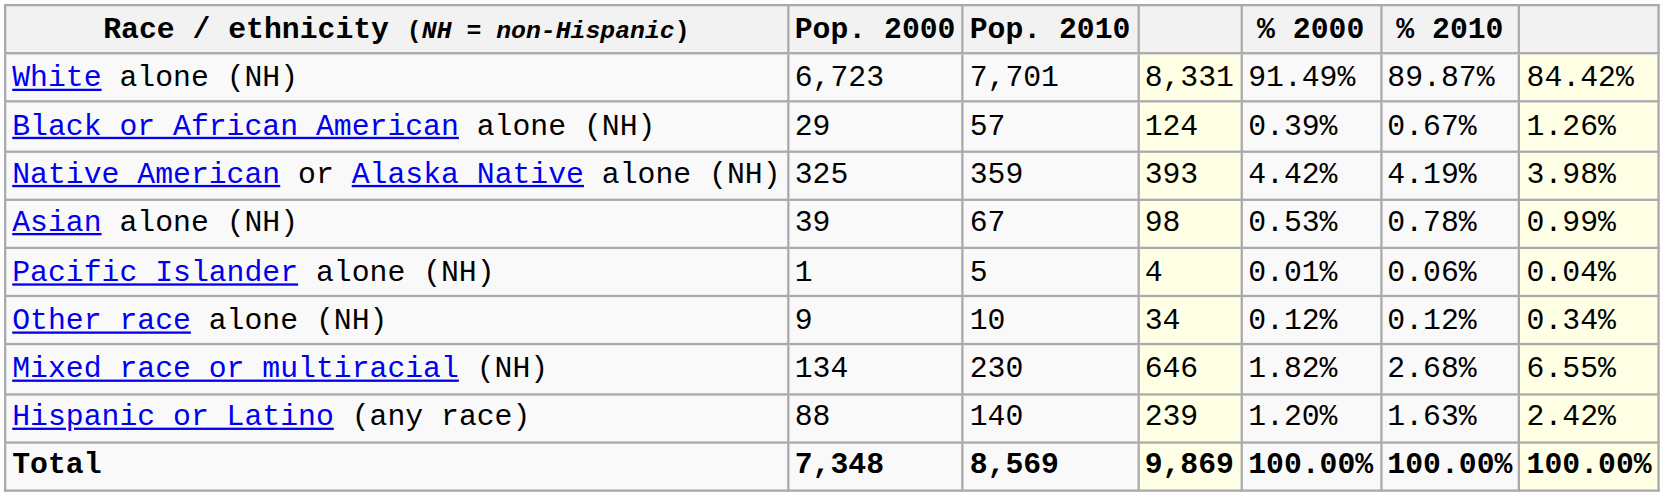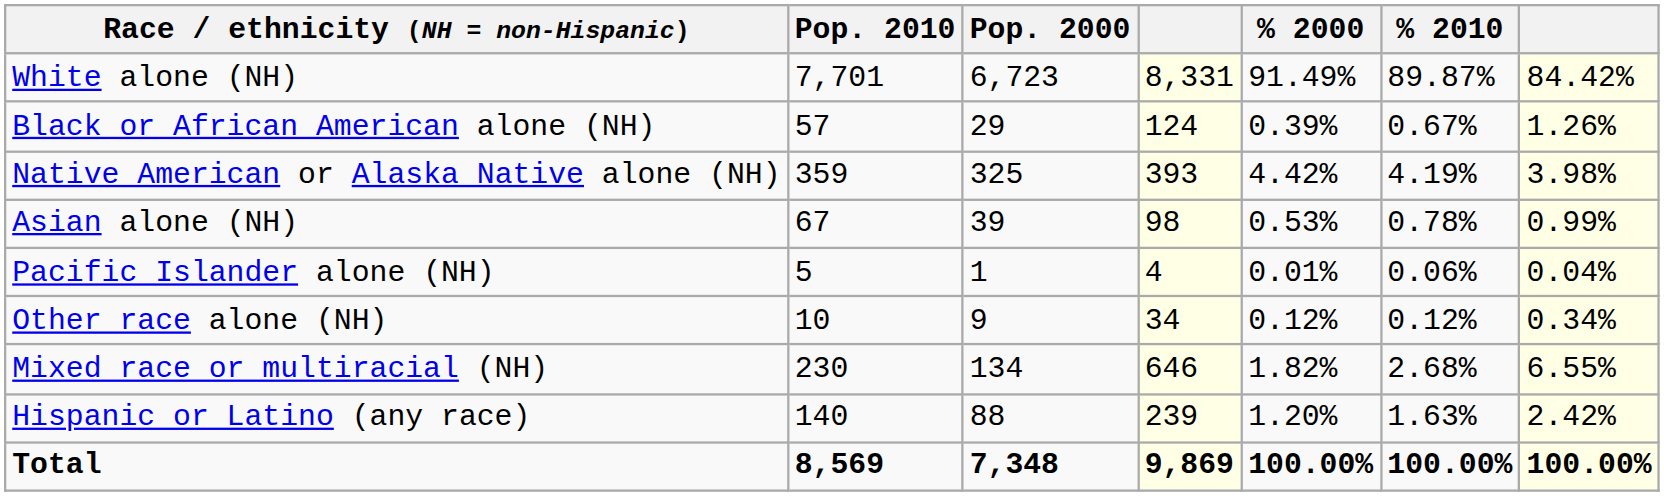columns swapped: Pop. 2000 <-> Pop. 2010
